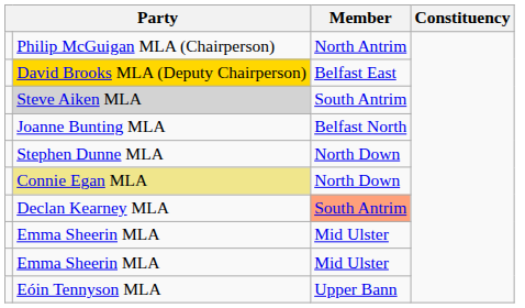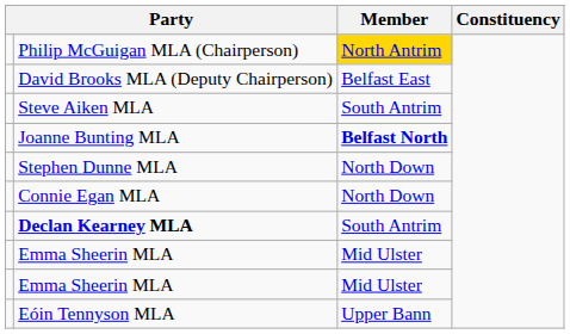Philip McGuigan MLA (Chairperson) | Member: no background -> gold background
David Brooks MLA (Deputy Chairperson) | column 2: gold background -> no background
Steve Aiken MLA | column 2: lightgrey background -> no background
Joanne Bunting MLA | Member: normal -> bold
Connie Egan MLA | column 2: khaki background -> no background
Declan Kearney MLA | column 2: normal -> bold
Declan Kearney MLA | Member: lightsalmon background -> no background
